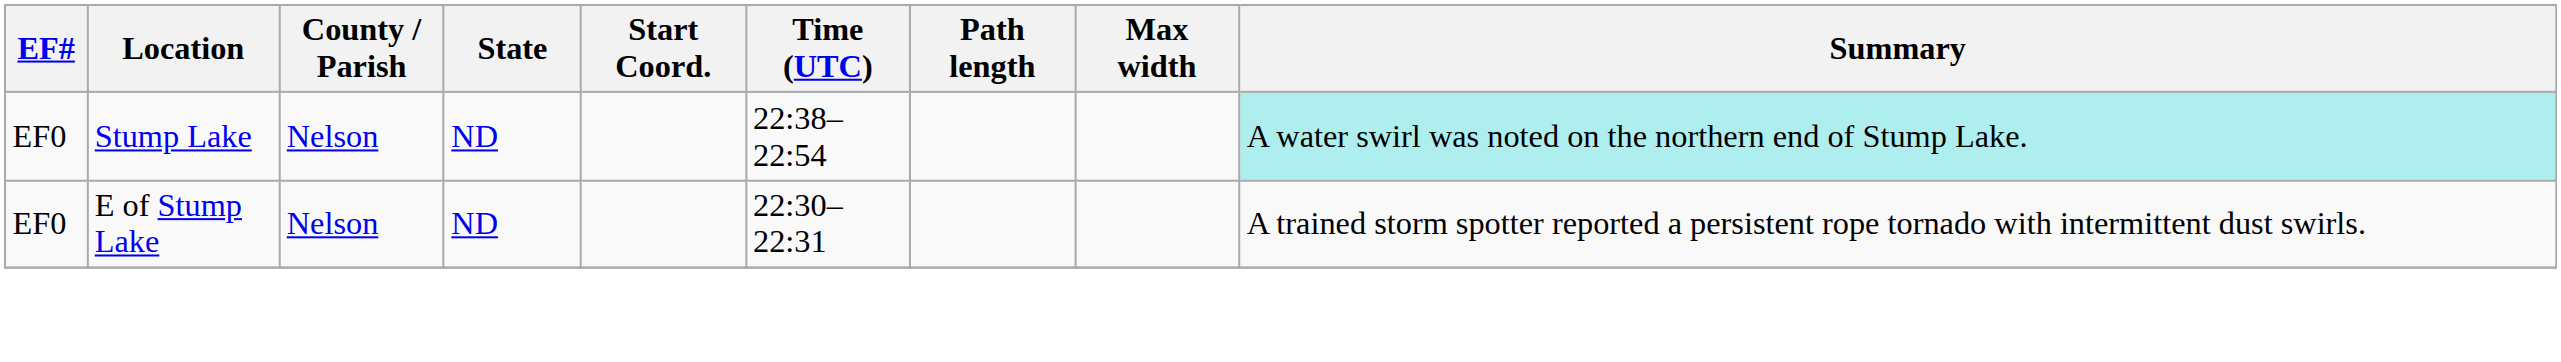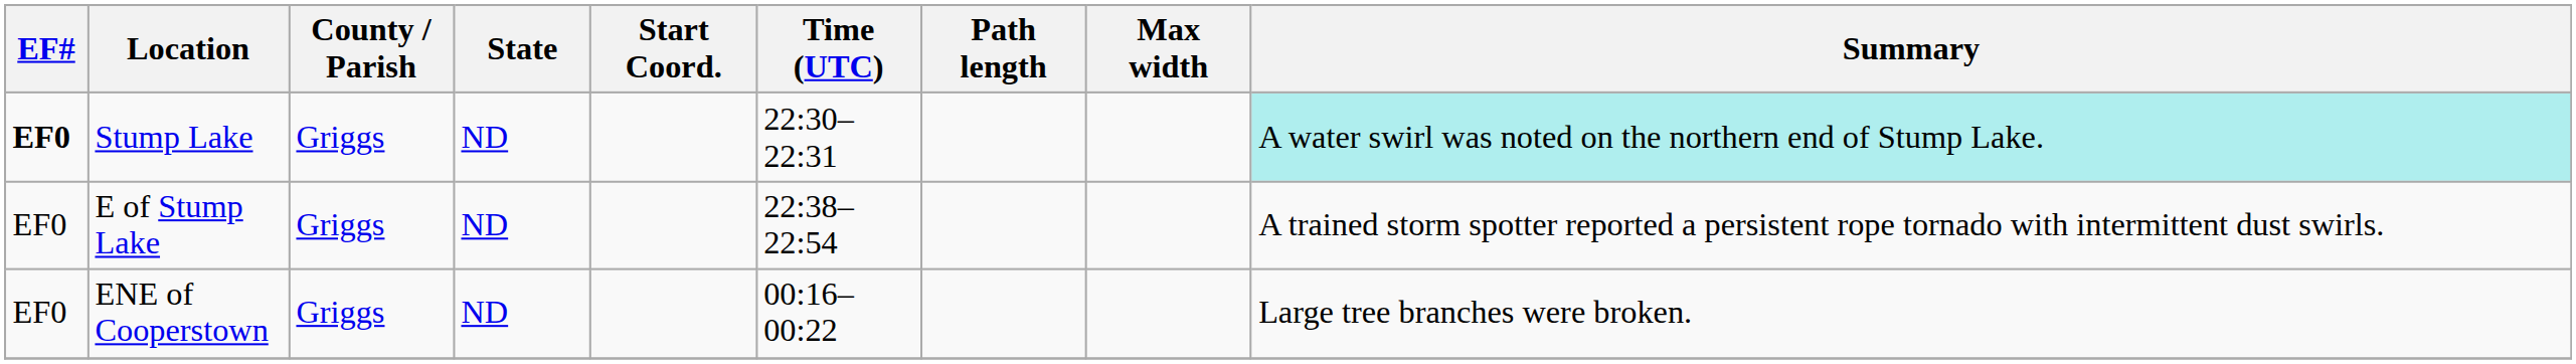Stump Lake | EF#: normal -> bold
Stump Lake | County / Parish: Nelson -> Griggs
Stump Lake | Time (UTC): 22:38–22:54 -> 22:30–22:31
E of Stump Lake | County / Parish: Nelson -> Griggs
E of Stump Lake | Time (UTC): 22:30–22:31 -> 22:38–22:54
+ row: EF0 | ENE of Cooperstown | Griggs | ND | 00:16–00:22 | Large tree branches were broken.
